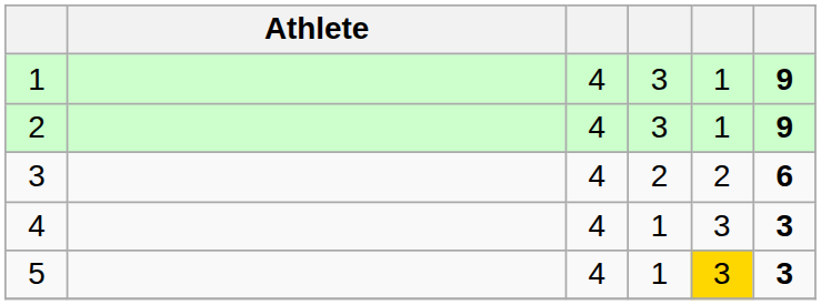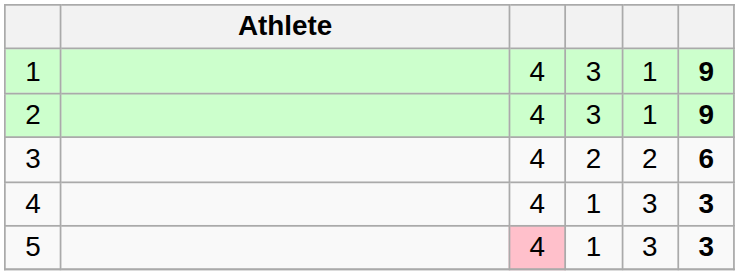5 | column 3: no background -> pink background
5 | column 5: gold background -> no background
